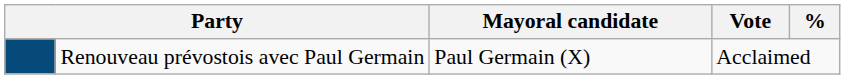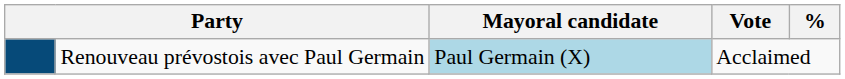Renouveau prévostois avec Paul Germain | Mayoral candidate: no background -> lightblue background
